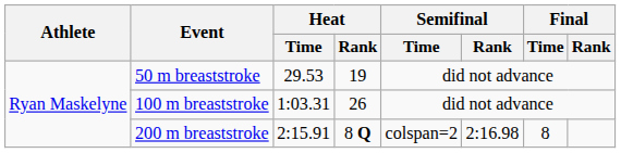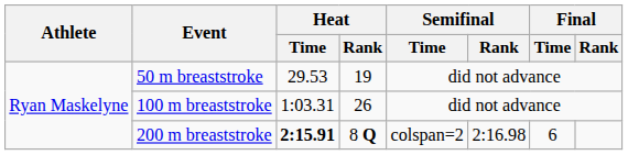200 m breaststroke | Heat / Time: normal -> bold
200 m breaststroke | Final / Time: 8 -> 6
